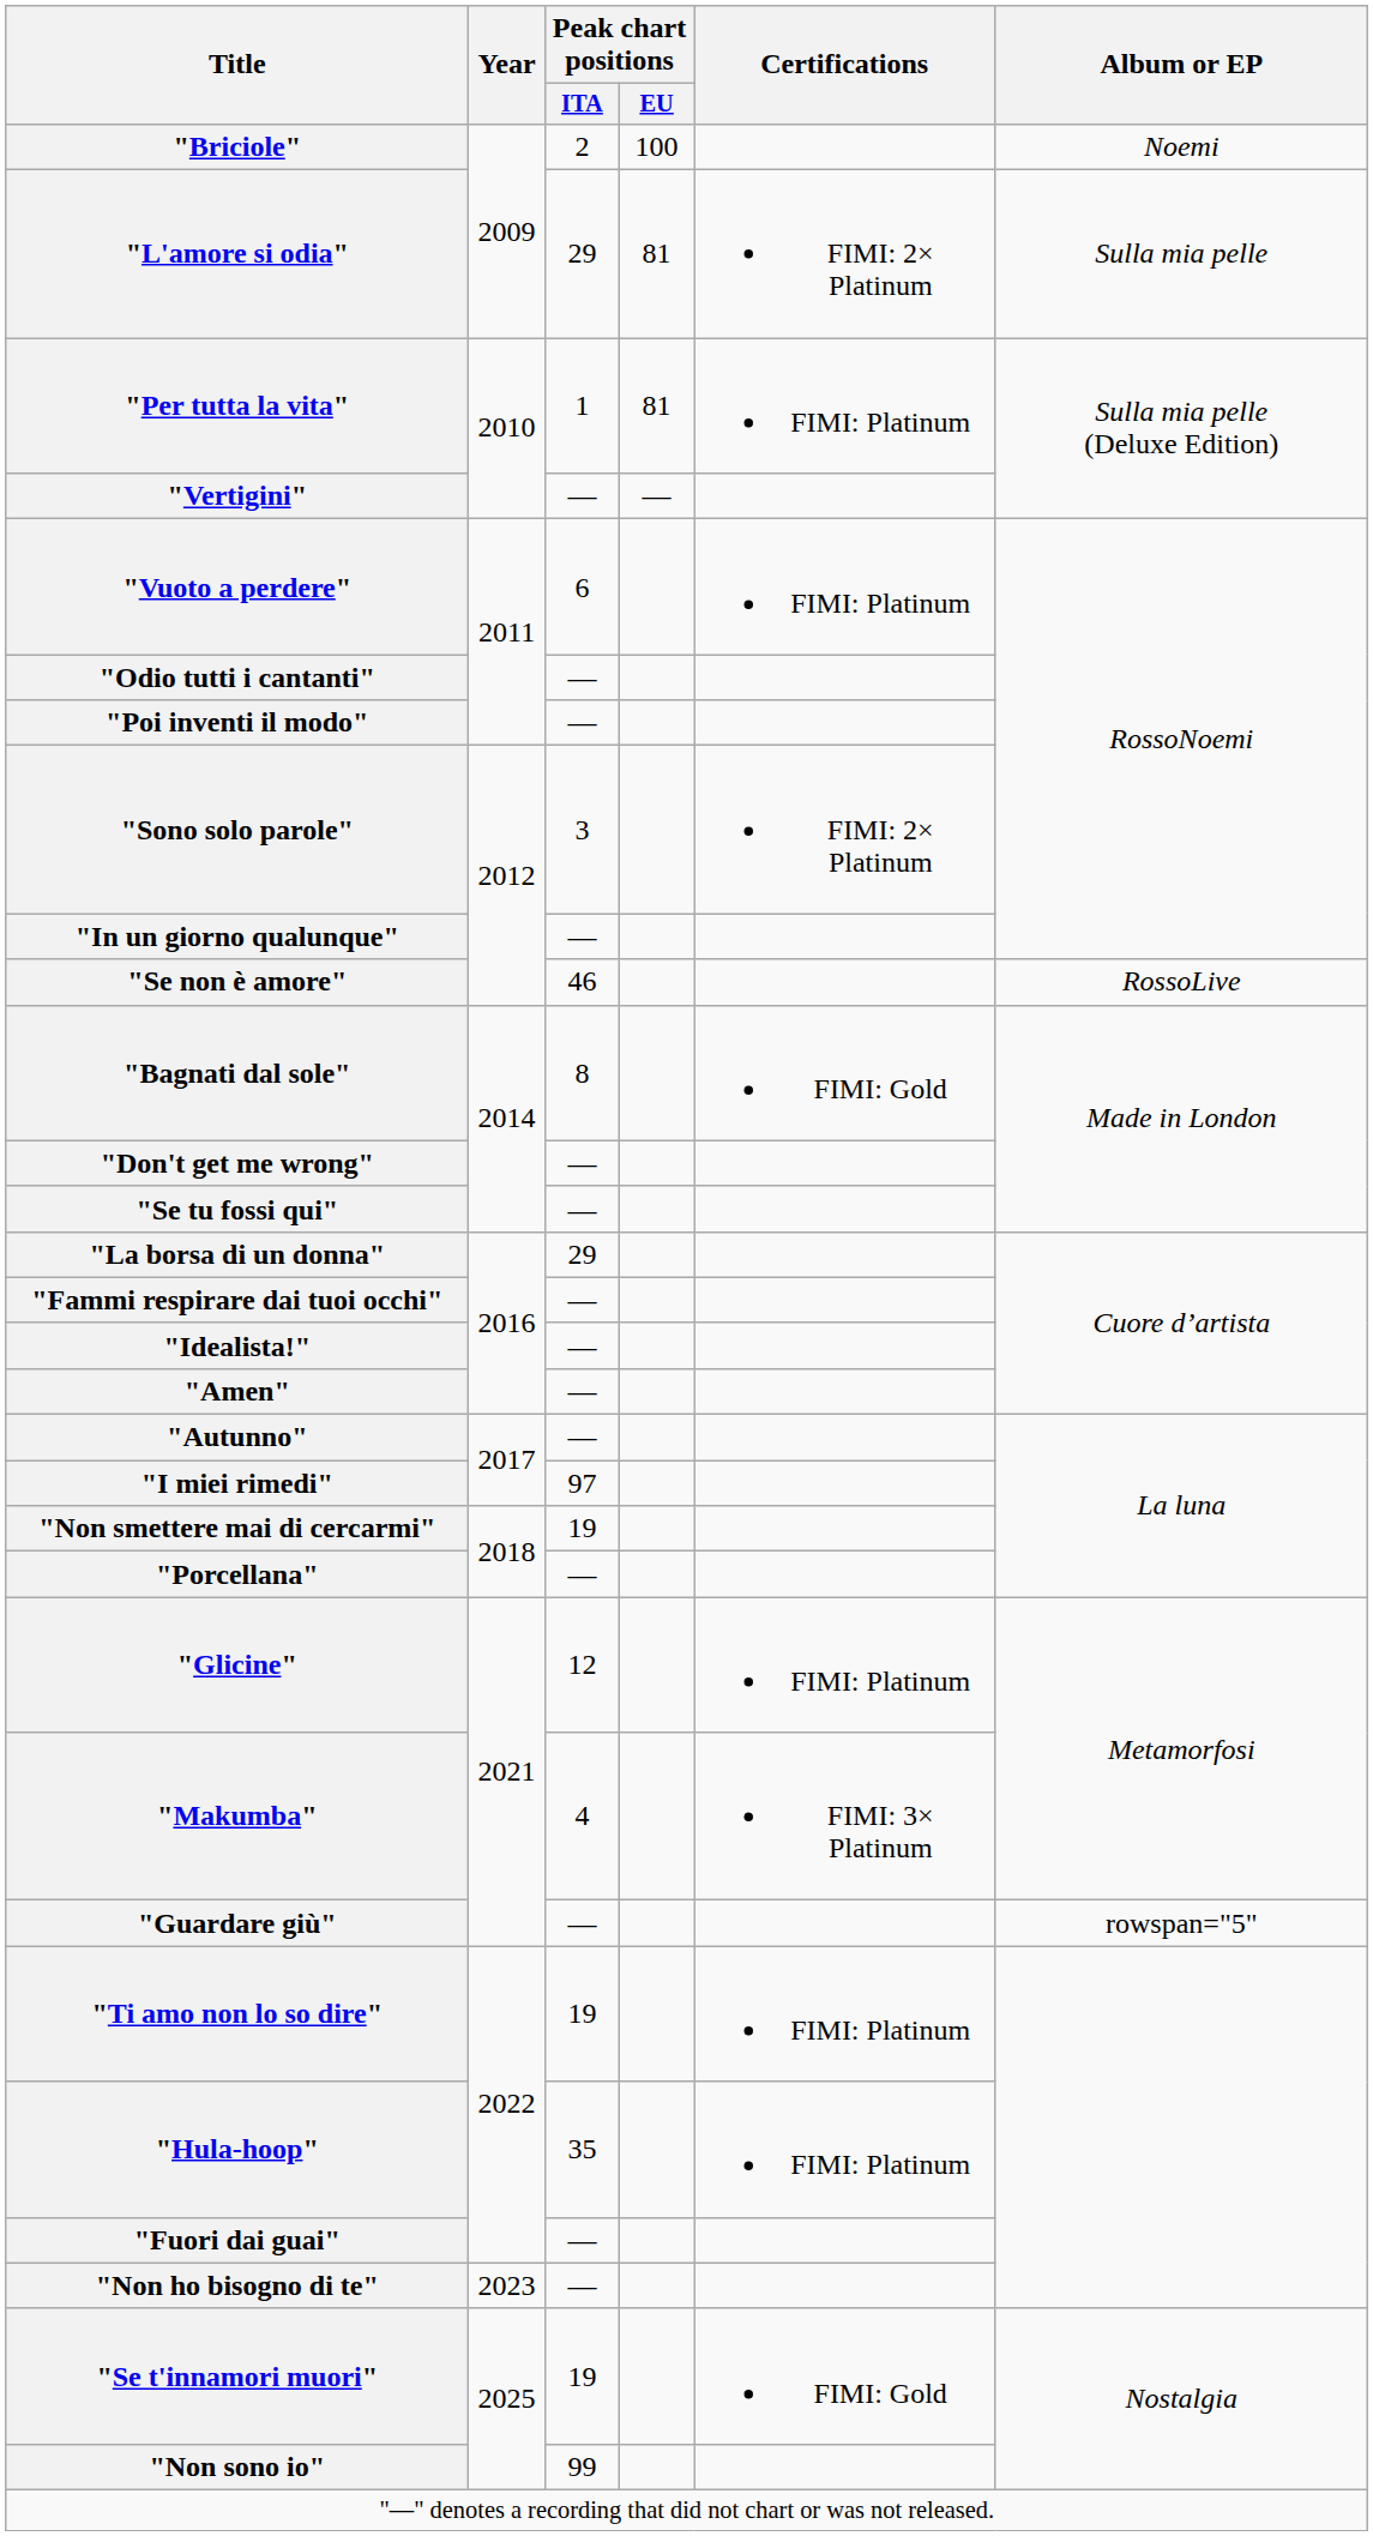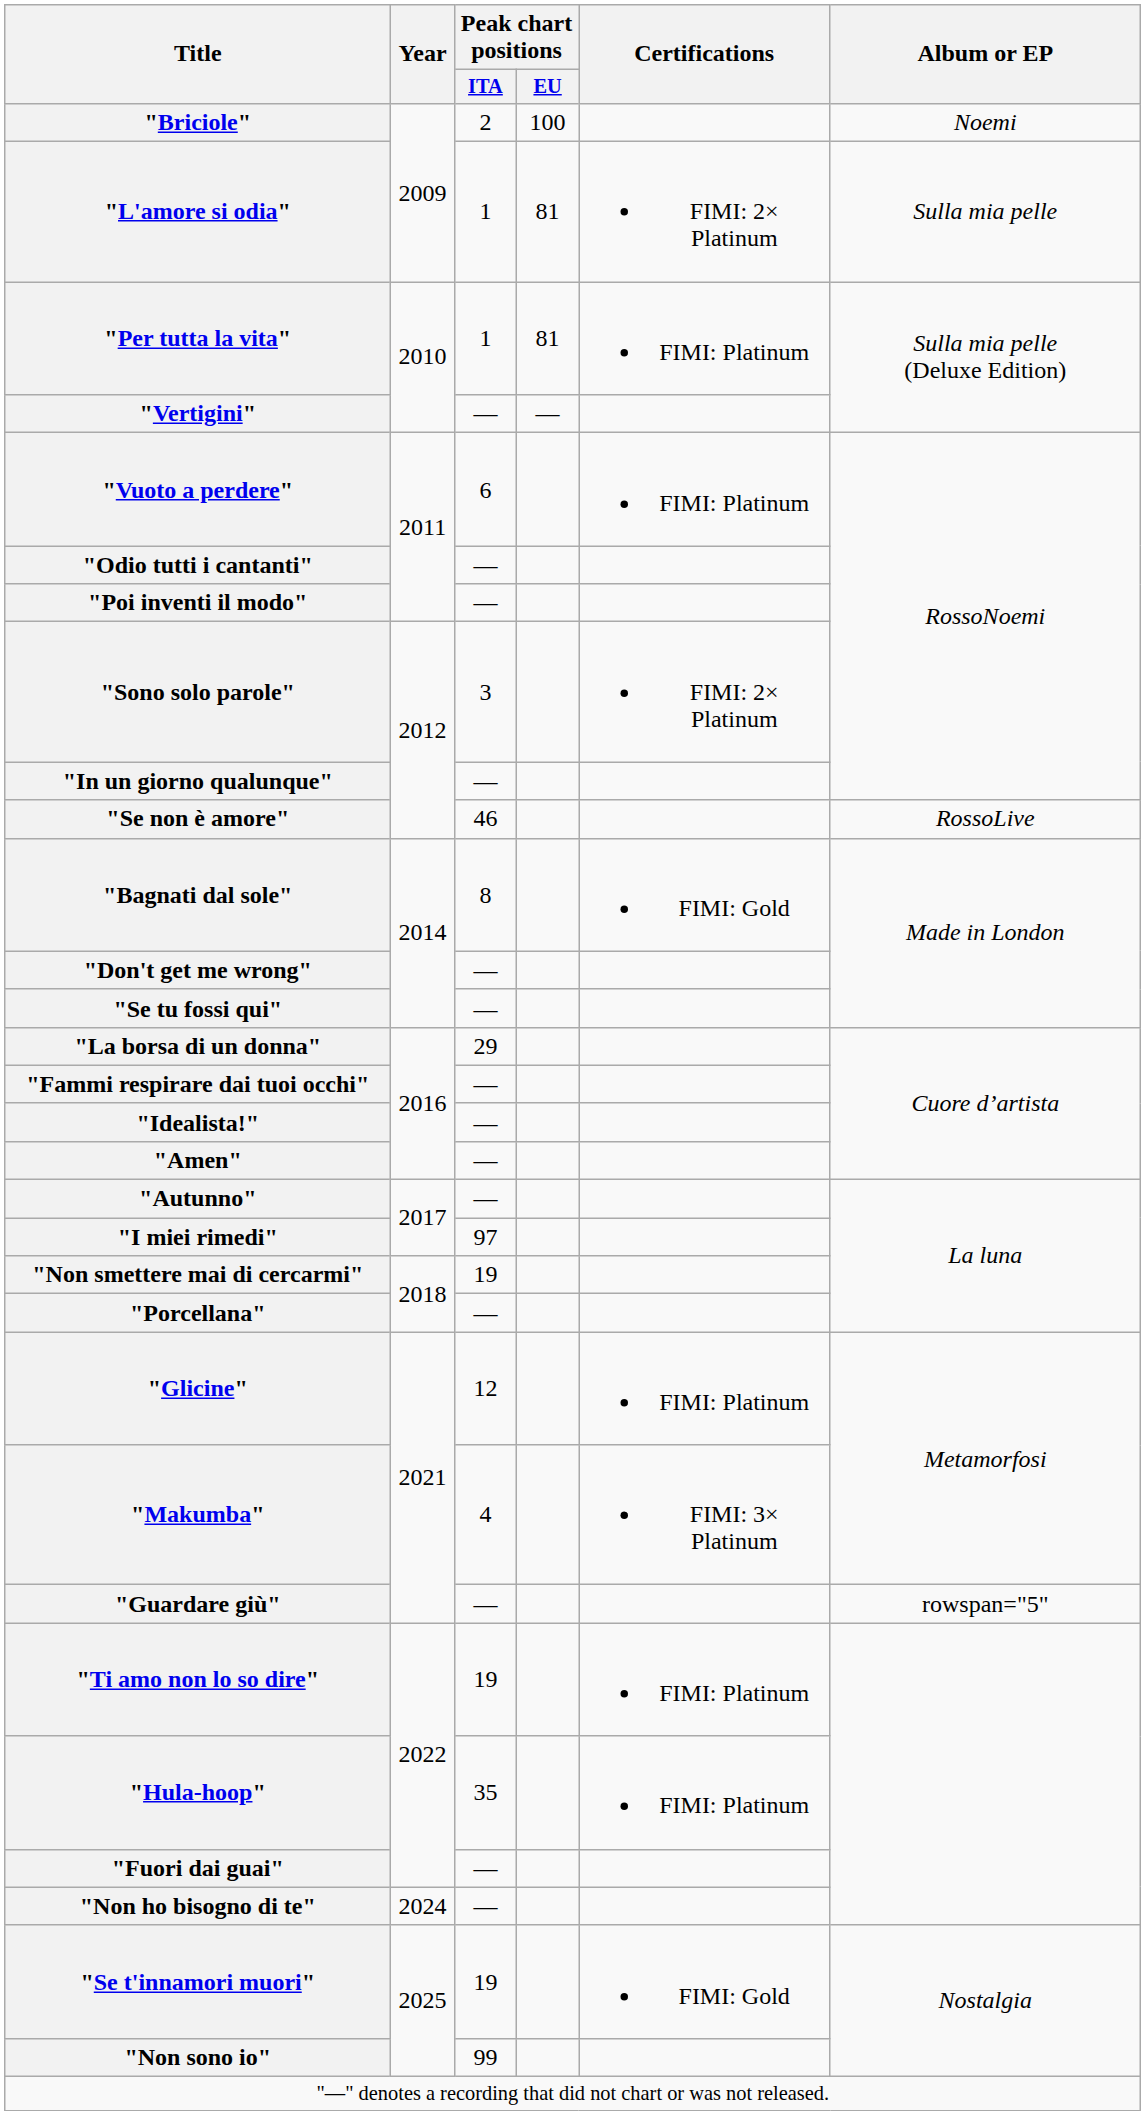"L'amore si odia" | Peak chart positions / ITA: 29 -> 1
"Non ho bisogno di te" | Year: 2023 -> 2024
